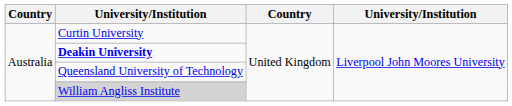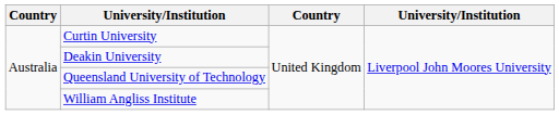Deakin University | column 2: bold -> normal
William Angliss Institute | column 2: lightgrey background -> no background
